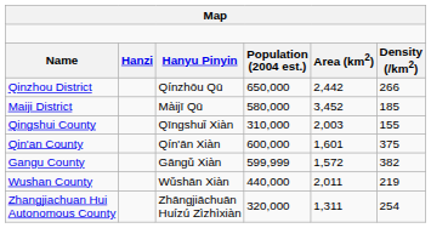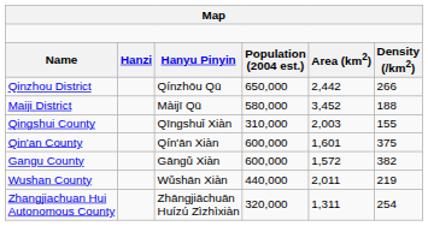Maiji District | column 6: 185 -> 188
Gangu County | column 4: 599,999 -> 600,000
